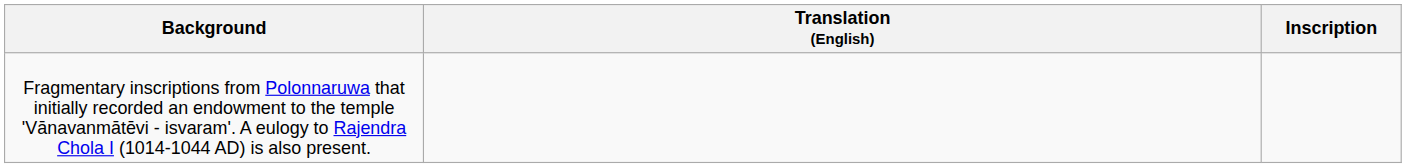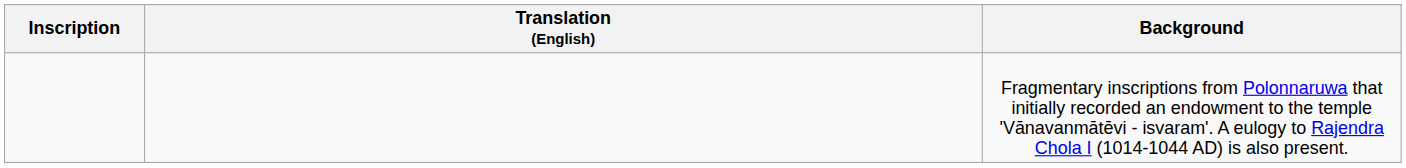columns swapped: Background <-> Inscription
